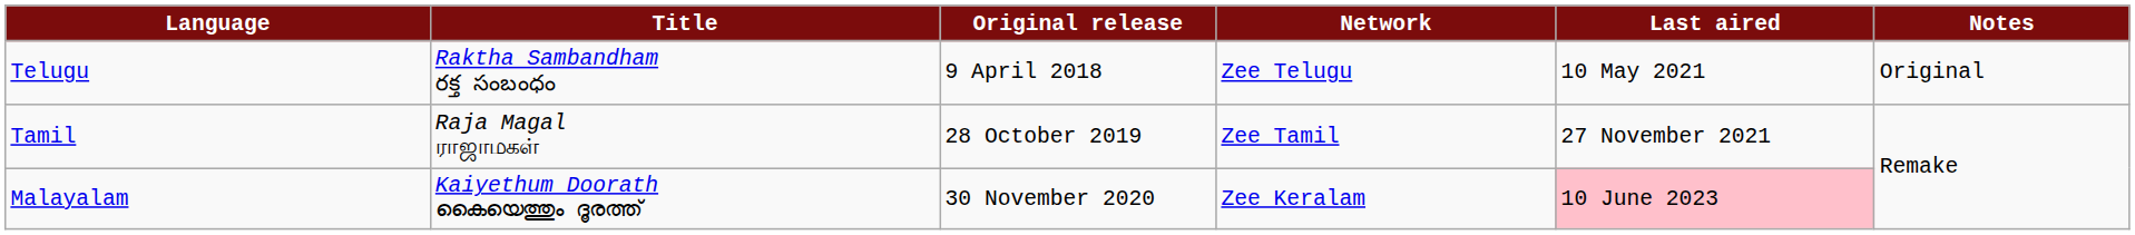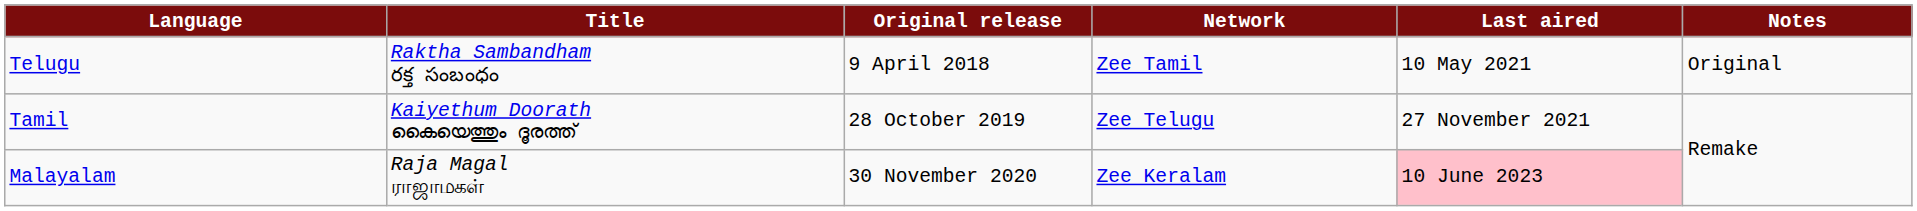Telugu | Network: Zee Telugu -> Zee Tamil
Tamil | Title: Raja Magal ராஜாமகள் -> Kaiyethum Doorath കൈയെത്തും ദൂരത്ത്
Tamil | Network: Zee Tamil -> Zee Telugu
Malayalam | Title: Kaiyethum Doorath കൈയെത്തും ദൂരത്ത് -> Raja Magal ராஜாமகள்
